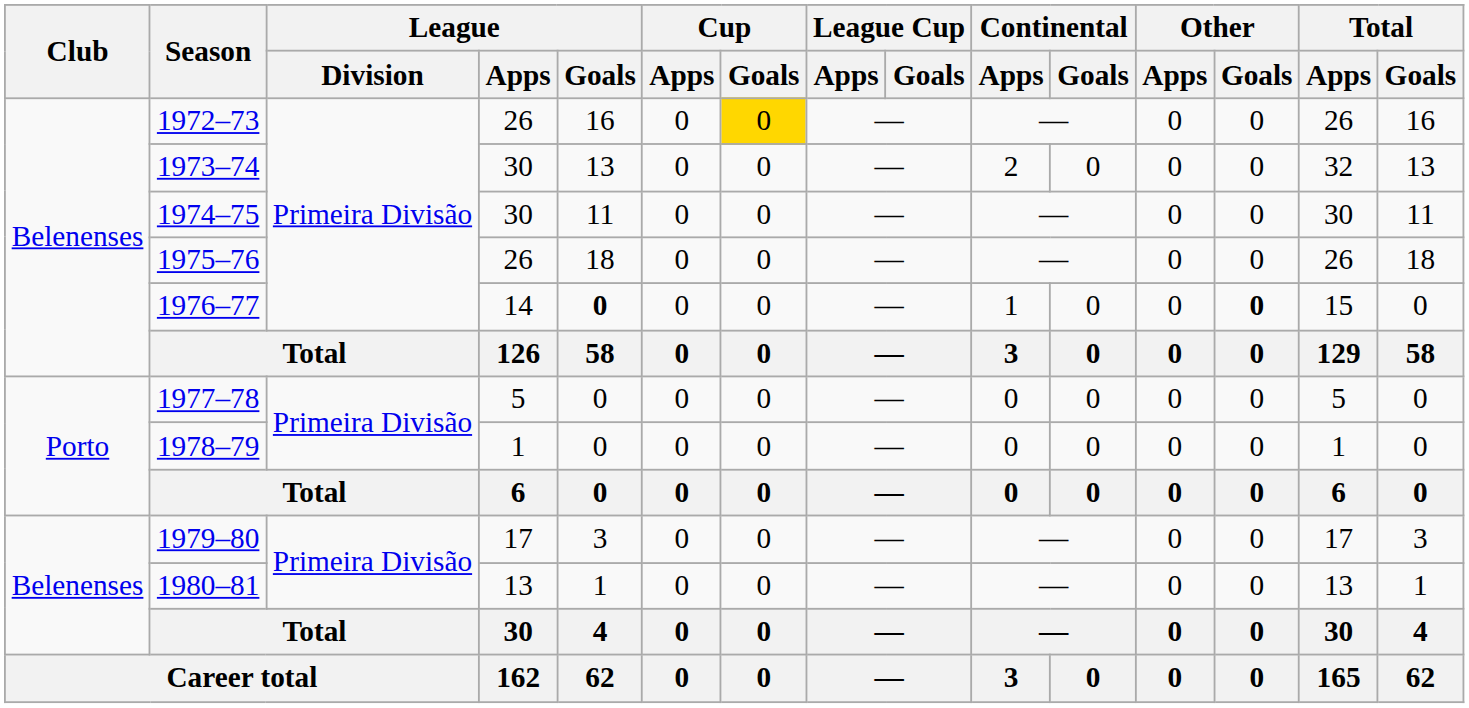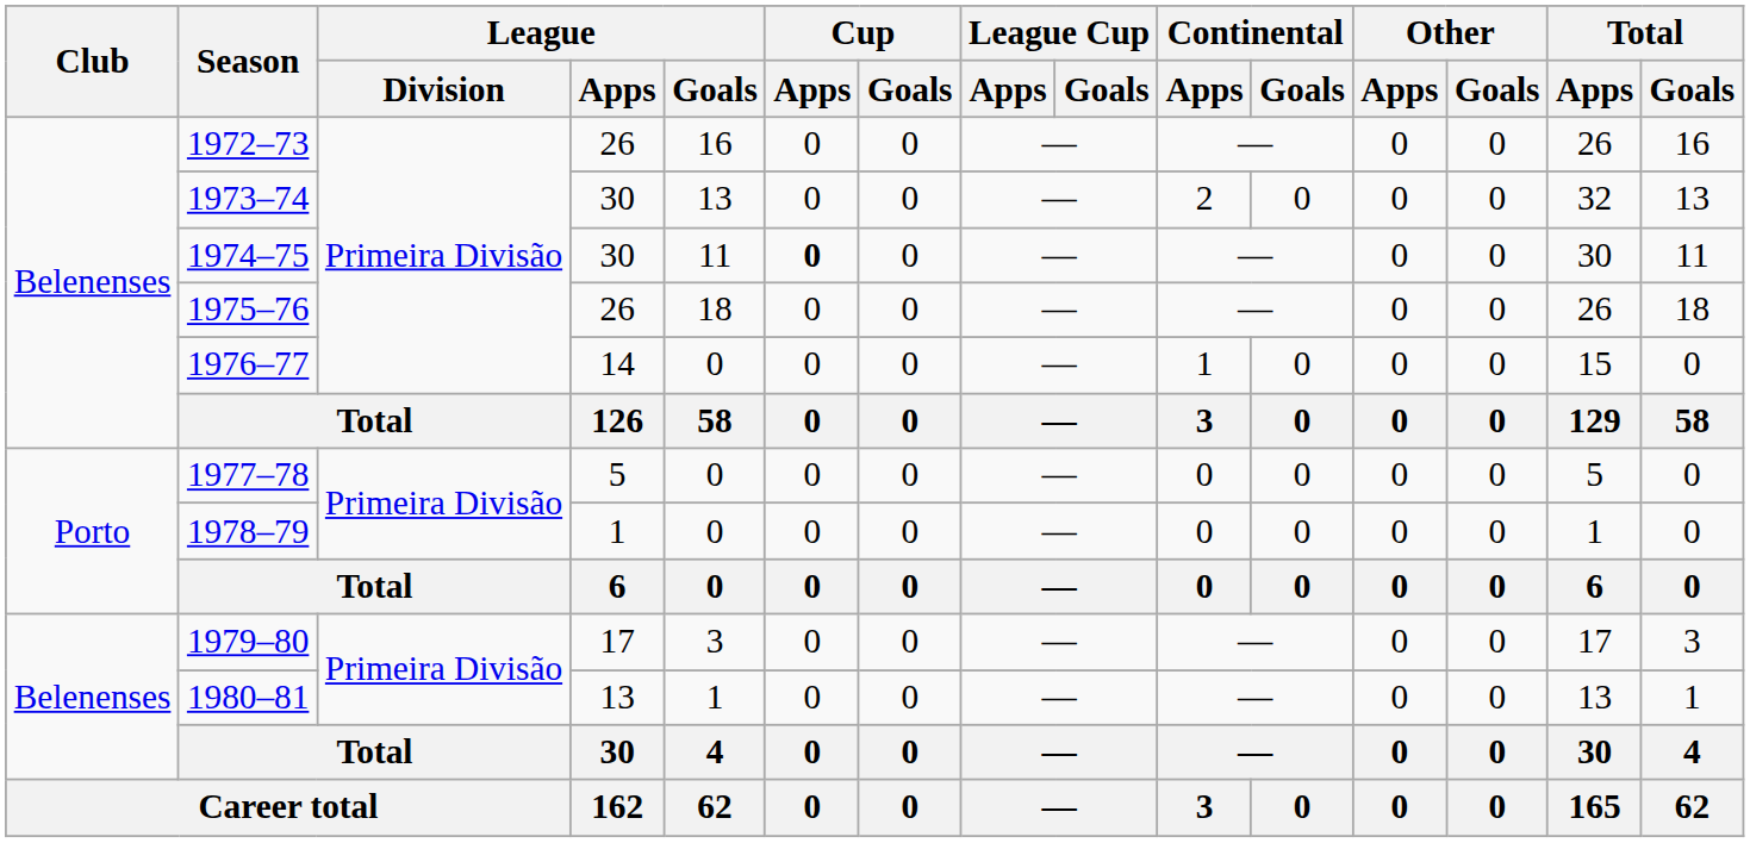1972–73 | Cup / Goals: gold background -> no background
1974–75 | Cup / Apps: normal -> bold
1976–77 | League / Goals: bold -> normal
1976–77 | Other / Goals: bold -> normal
